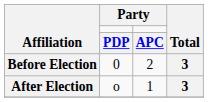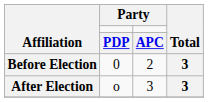After Election | column 3: 1 -> 3
